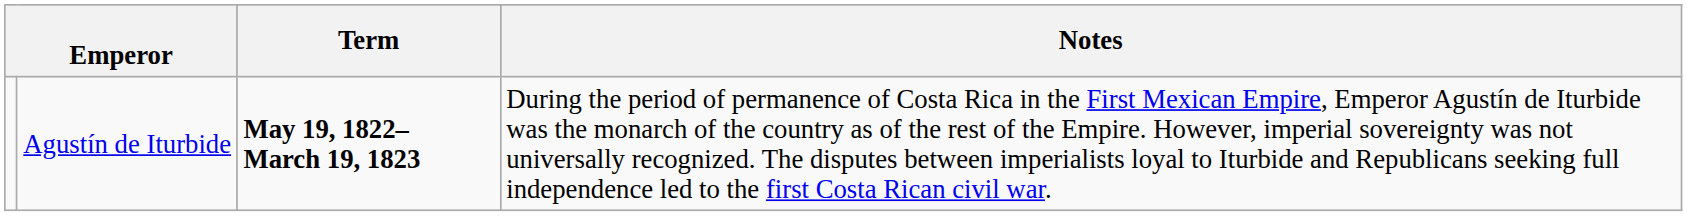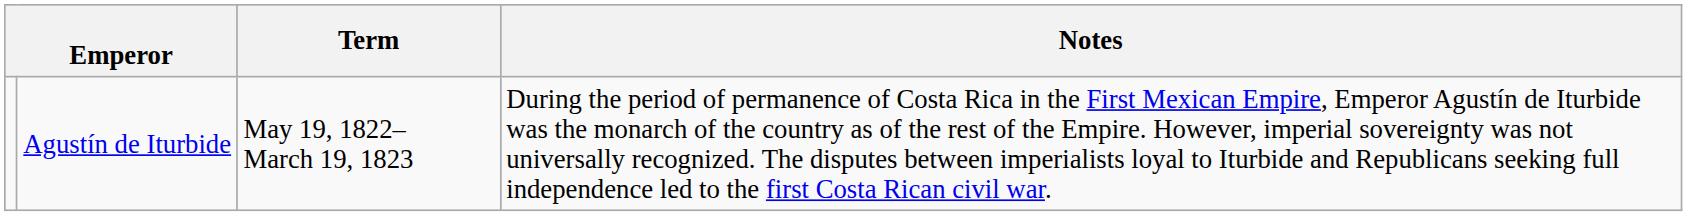Agustín de Iturbide | Term: bold -> normal
